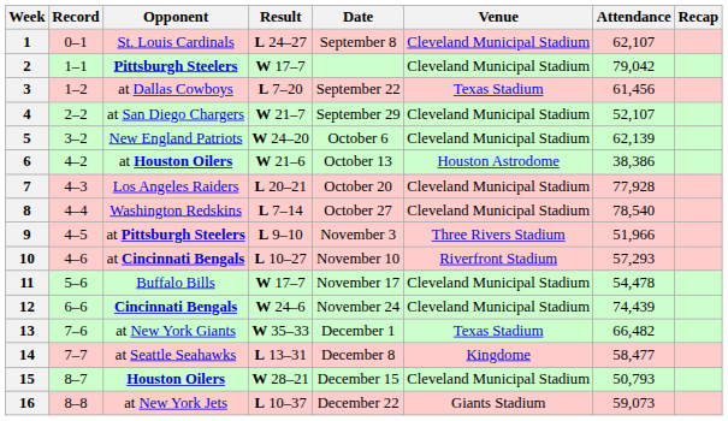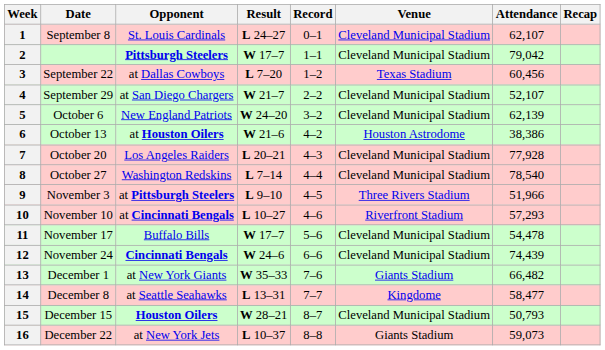columns swapped: Date <-> Record
3 | Attendance: 61,456 -> 60,456
13 | Venue: Texas Stadium -> Giants Stadium
